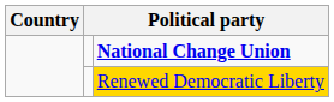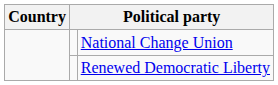National Change Union | column 3: bold -> normal
Renewed Democratic Liberty | column 3: gold background -> no background
